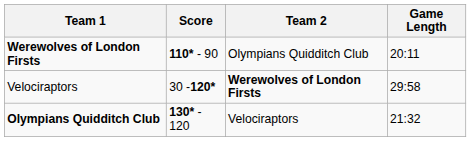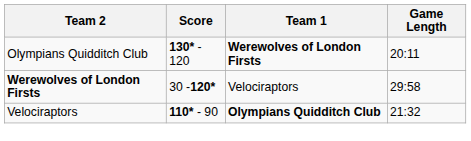columns swapped: Team 1 <-> Team 2
row 2 | Score: 110* - 90 -> 130* - 120
row 4 | Score: 130* - 120 -> 110* - 90
